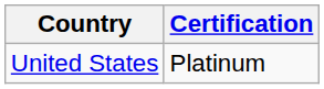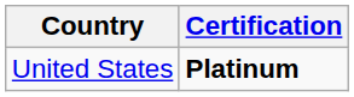United States | Certification: normal -> bold
